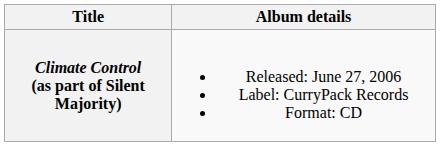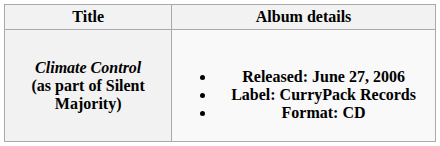Climate Control (as part of Silent Majority) | Album details: normal -> bold
